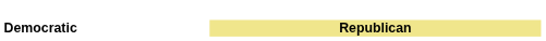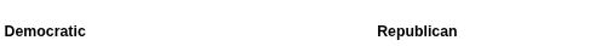Democratic | 47: khaki background -> no background
